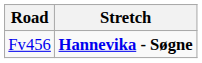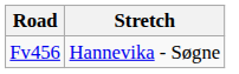Fv456 | Stretch: bold -> normal
